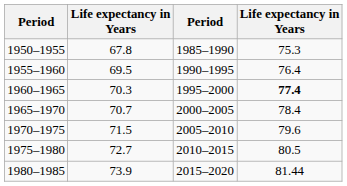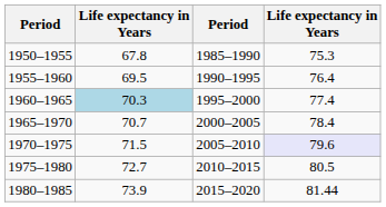1960–1965 | column 2: no background -> lightblue background
1960–1965 | column 4: bold -> normal
1970–1975 | column 4: no background -> lavender background
